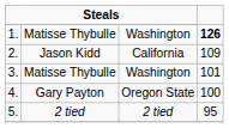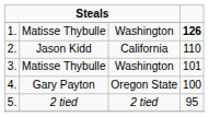2. | column 4: 109 -> 110
